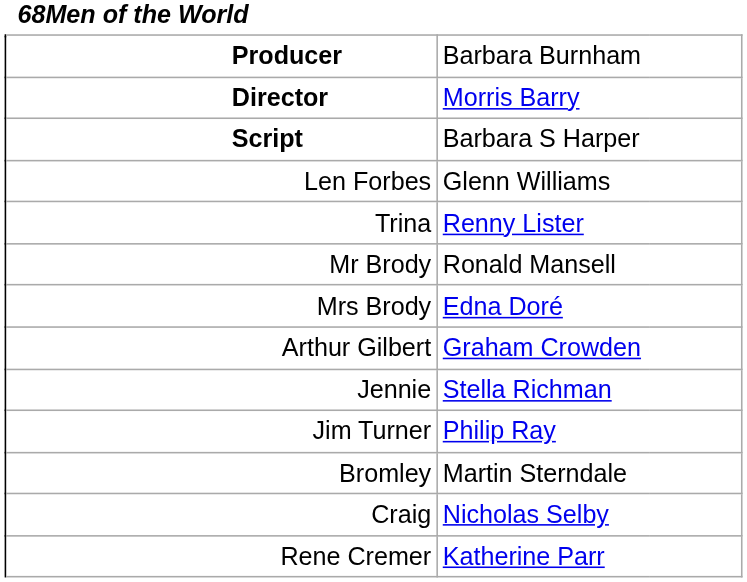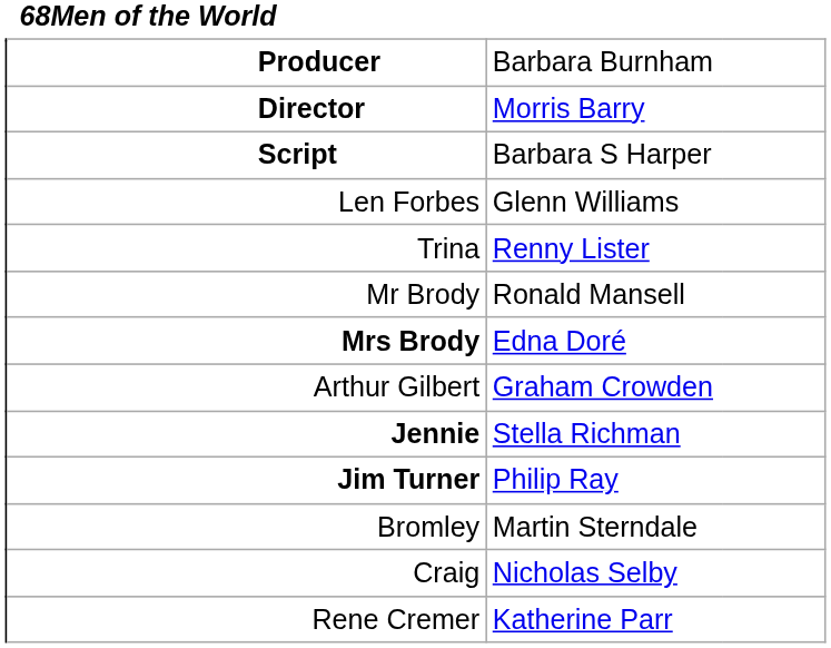Mrs Brody | column 2: normal -> bold
Jennie | column 2: normal -> bold
Jim Turner | column 2: normal -> bold
